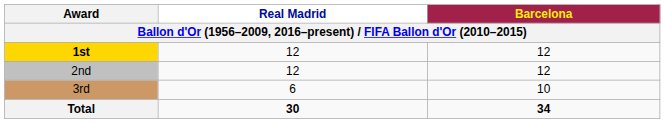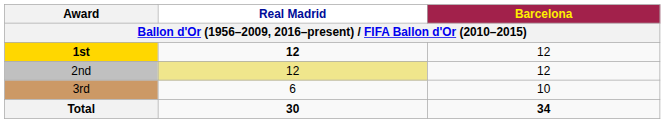1st | Real Madrid: normal -> bold
2nd | Real Madrid: no background -> khaki background
